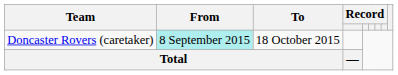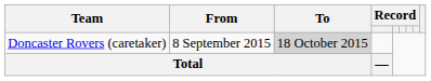Doncaster Rovers (caretaker) | From: paleturquoise background -> no background
Doncaster Rovers (caretaker) | To: no background -> lightgrey background
